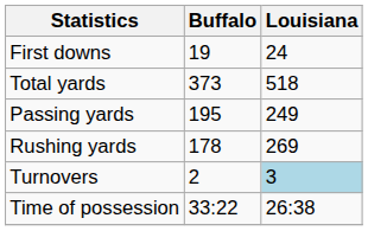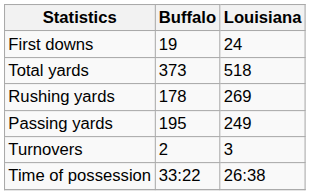rows swapped: Rushing yards <-> Passing yards
Turnovers | Louisiana: lightblue background -> no background
